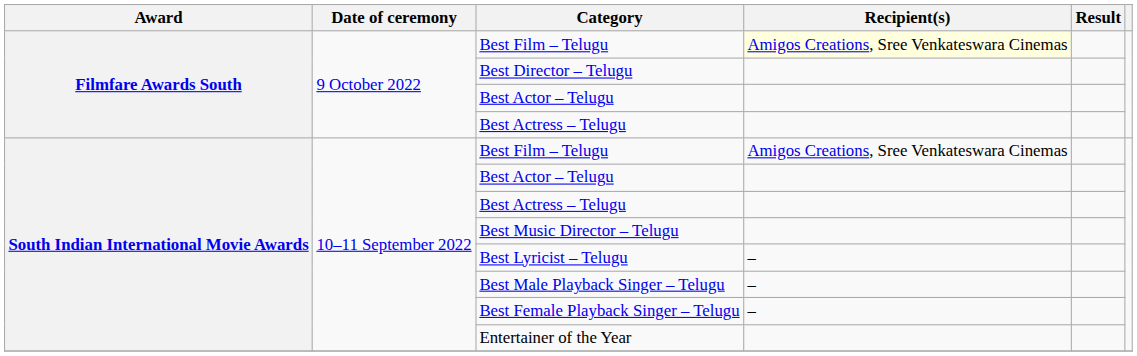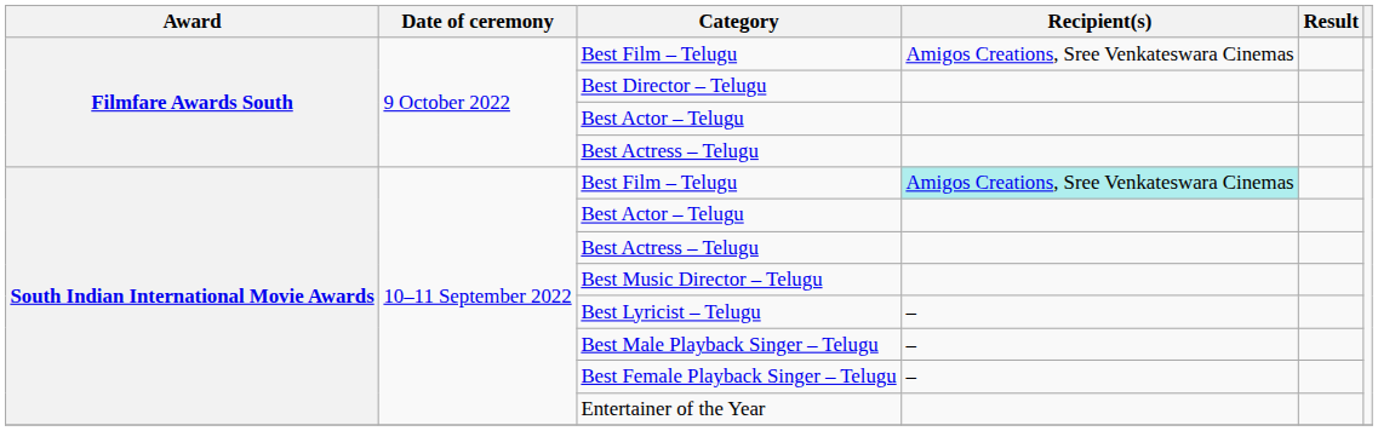Filmfare Awards South / Best Film – Telugu | Recipient(s): lightyellow background -> no background
South Indian International Movie Awards / Best Film – Telugu | Recipient(s): no background -> paleturquoise background
